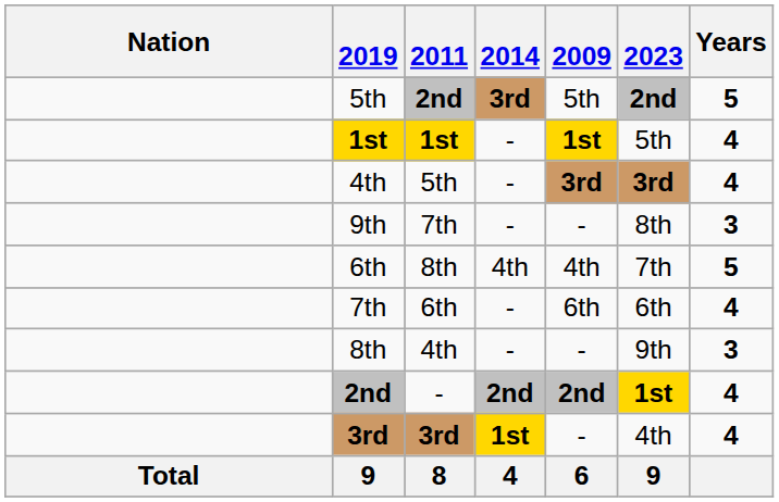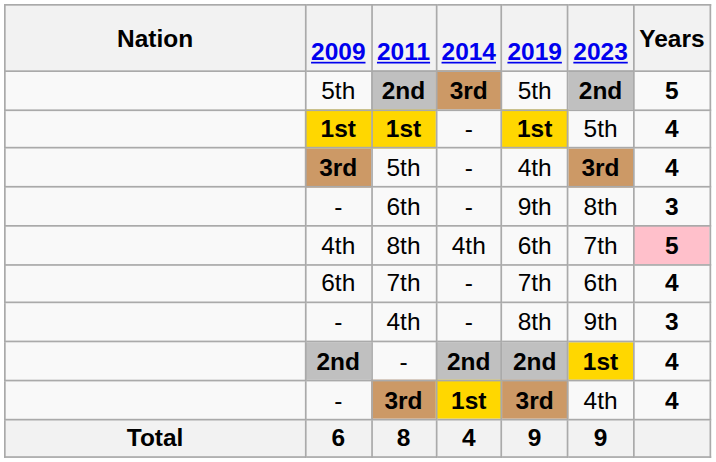columns swapped: 2009 <-> 2019
row 5 | 2011: 7th -> 6th
row 6 | Years: no background -> pink background
row 7 | 2011: 6th -> 7th
